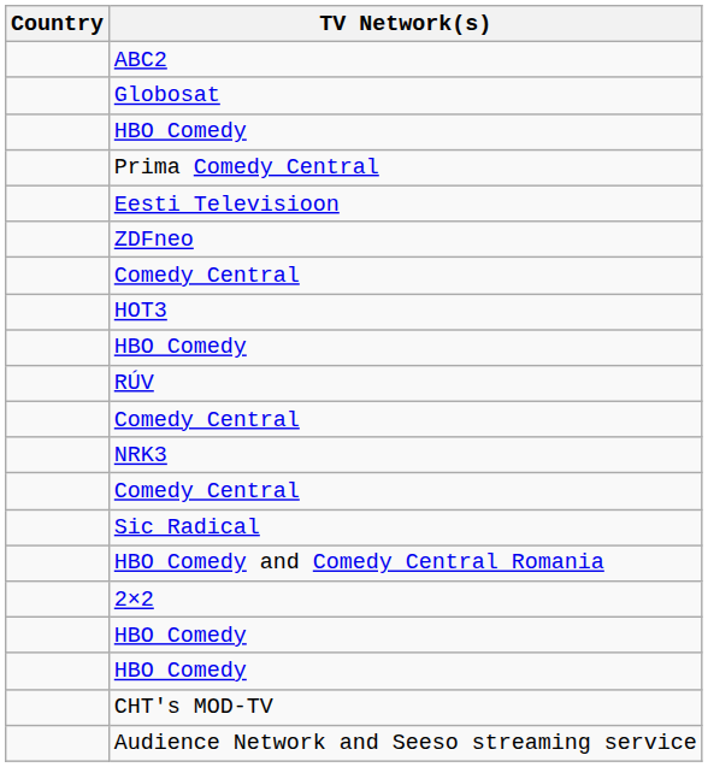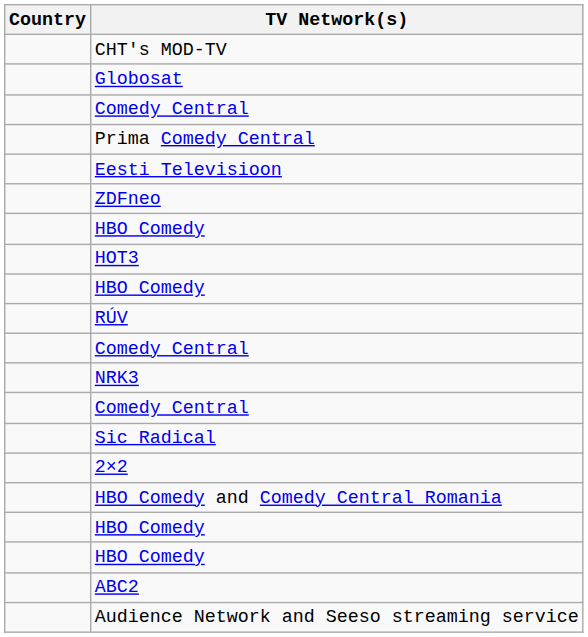row 2 | TV Network(s): ABC2 -> CHT's MOD-TV
row 4 | TV Network(s): HBO Comedy -> Comedy Central
row 8 | TV Network(s): Comedy Central -> HBO Comedy
row 16 | TV Network(s): HBO Comedy and Comedy Central Romania -> 2×2
row 17 | TV Network(s): 2×2 -> HBO Comedy and Comedy Central Romania
row 20 | TV Network(s): CHT's MOD-TV -> ABC2
